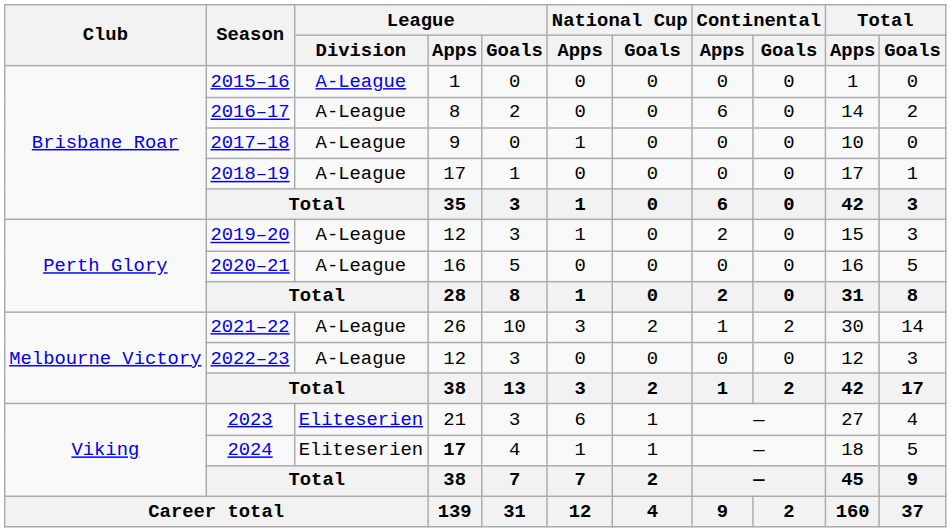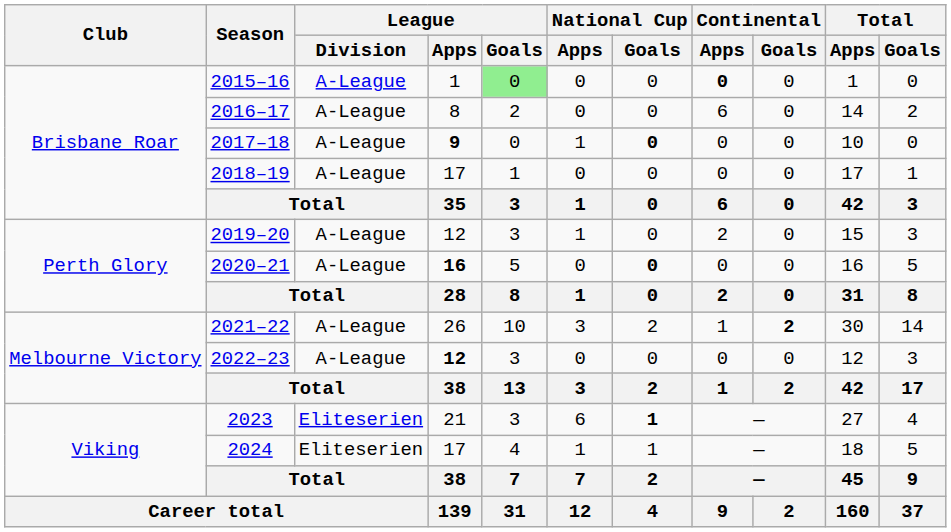2015–16 | League / Goals: no background -> lightgreen background
2015–16 | Continental / Apps: normal -> bold
2017–18 | League / Apps: normal -> bold
2017–18 | National Cup / Goals: normal -> bold
2020–21 | League / Apps: normal -> bold
2020–21 | National Cup / Goals: normal -> bold
2021–22 | Continental / Goals: normal -> bold
2022–23 | League / Apps: normal -> bold
2023 | National Cup / Goals: normal -> bold
2024 | League / Apps: bold -> normal
